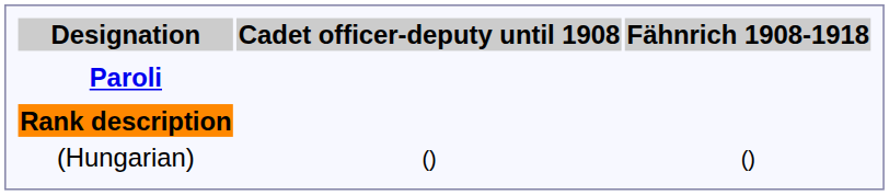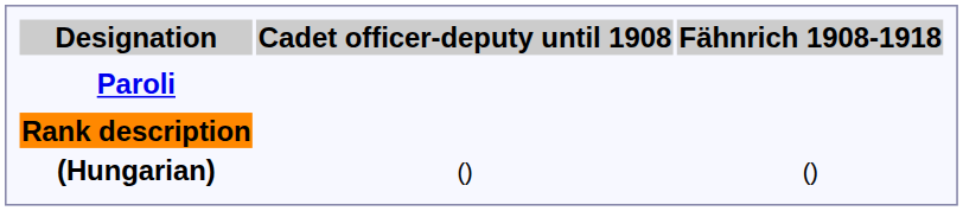(Hungarian) | Designation / Paroli: normal -> bold
